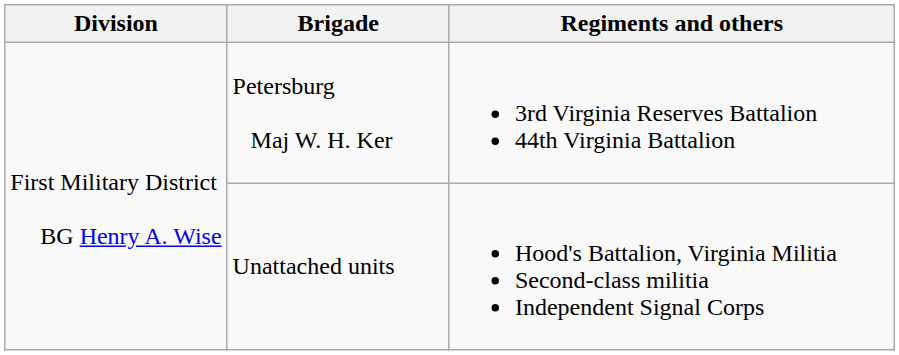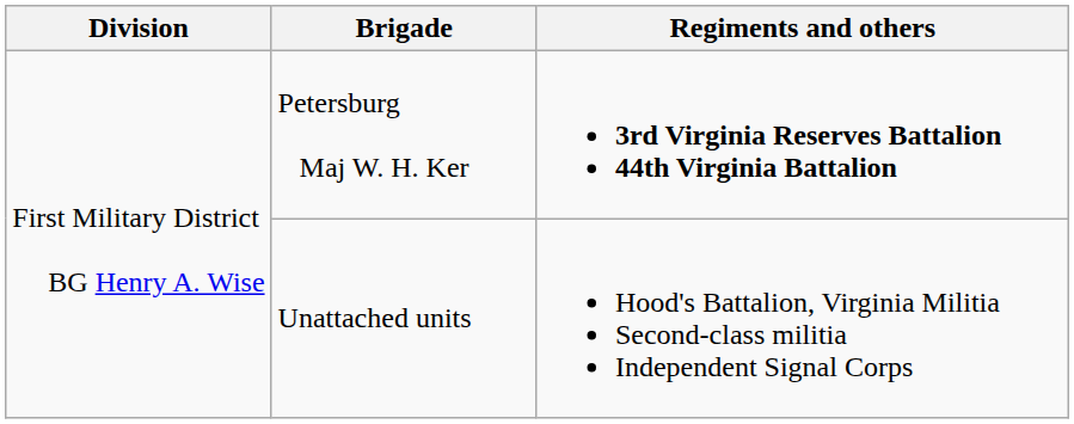Petersburg Maj W. H. Ker | Regiments and others: normal -> bold
